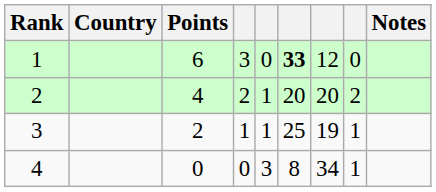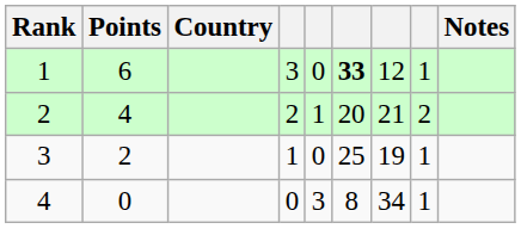columns swapped: Country <-> Points
row 2 | column 8: 0 -> 1
row 3 | column 7: 20 -> 21
row 4 | column 5: 1 -> 0
